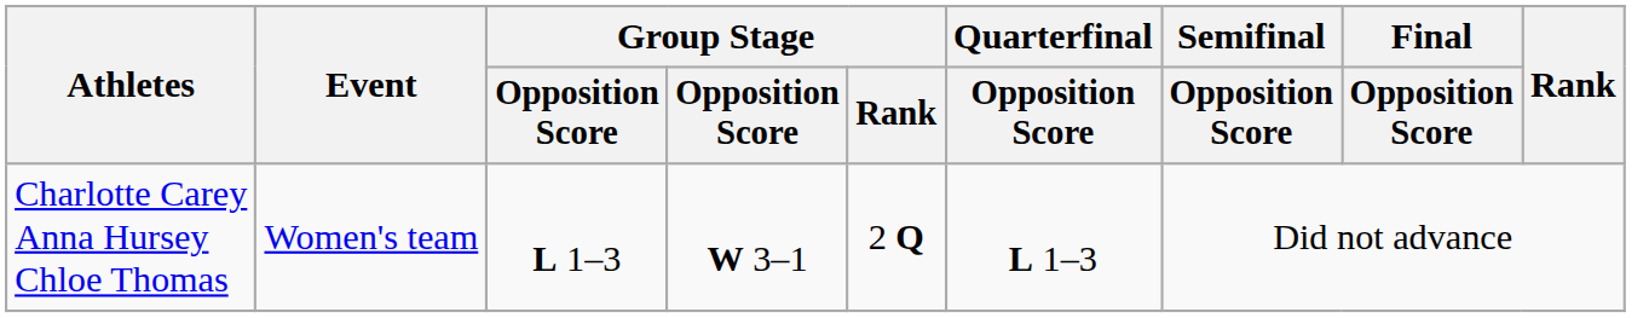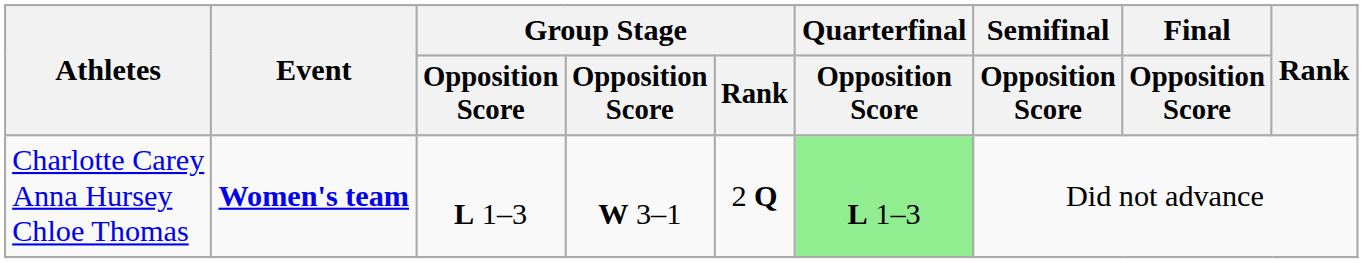Charlotte Carey Anna Hursey Chloe Thomas | Event: normal -> bold
Charlotte Carey Anna Hursey Chloe Thomas | Quarterfinal / Opposition Score: no background -> lightgreen background
